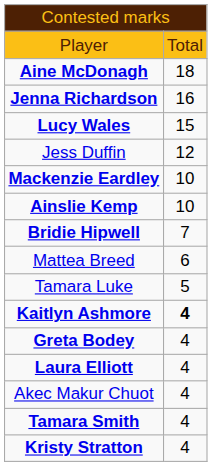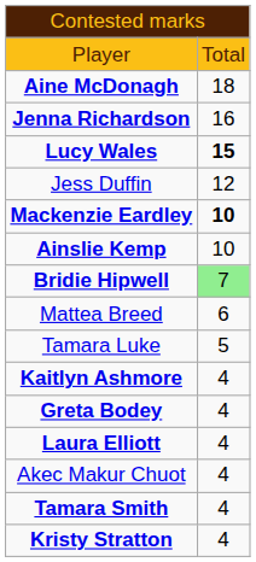Lucy Wales | column 2: normal -> bold
Mackenzie Eardley | column 2: normal -> bold
Bridie Hipwell | column 2: no background -> lightgreen background
Kaitlyn Ashmore | column 2: bold -> normal
